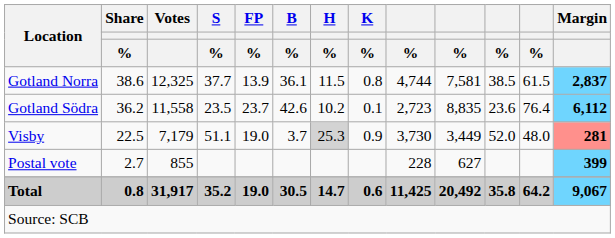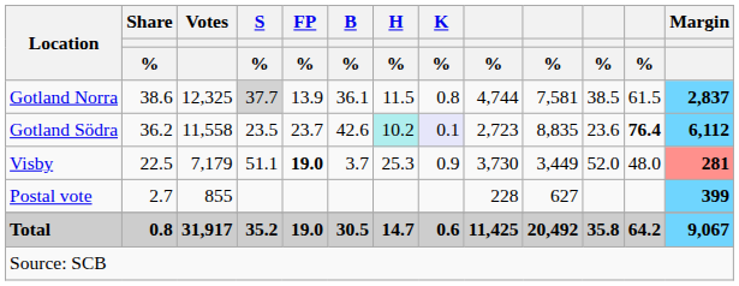Gotland Norra | S / %: no background -> lightgrey background
Gotland Södra | H / %: no background -> paleturquoise background
Gotland Södra | K / %: no background -> lavender background
Gotland Södra | column 12: normal -> bold
Visby | FP / %: normal -> bold
Visby | H / %: lightgrey background -> no background
